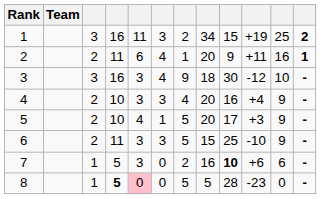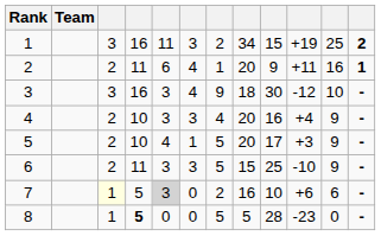7 | column 3: no background -> lightyellow background
7 | column 5: no background -> lightgrey background
7 | column 9: bold -> normal
8 | column 5: pink background -> no background
